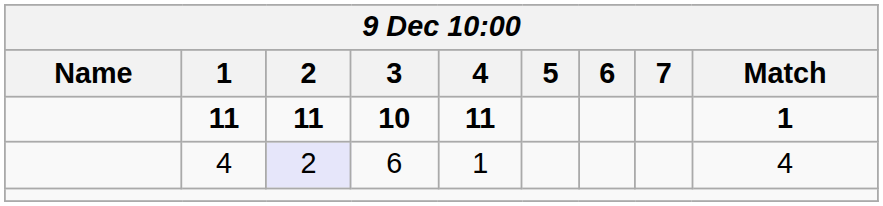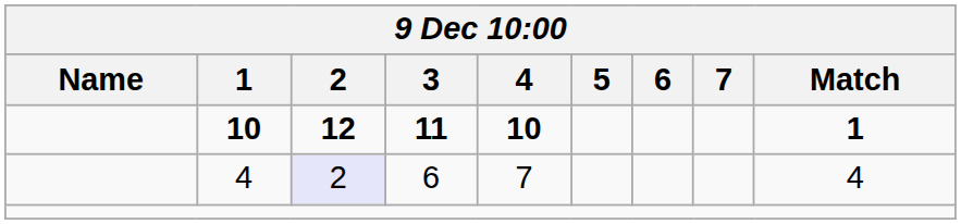row 3 | 1: 11 -> 10
row 3 | 2: 11 -> 12
row 3 | 3: 10 -> 11
row 3 | 4: 11 -> 10
row 4 | 4: 1 -> 7
